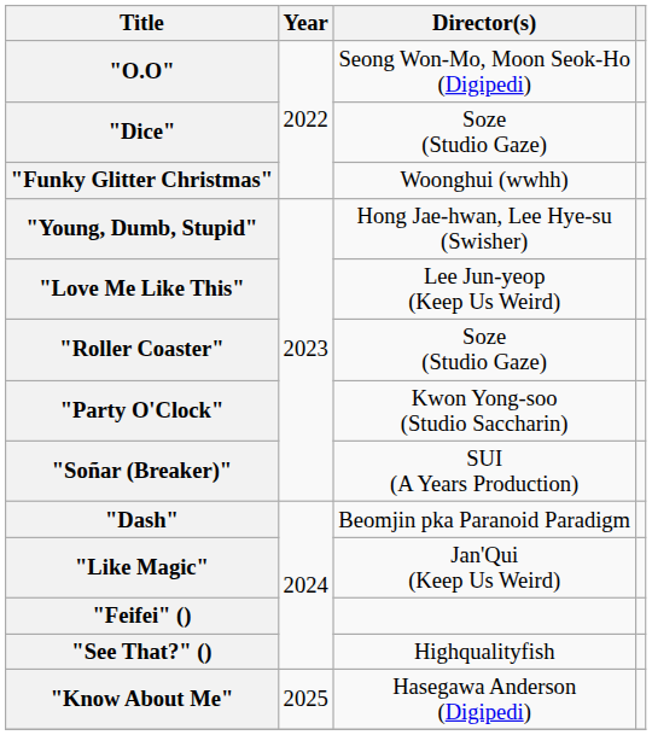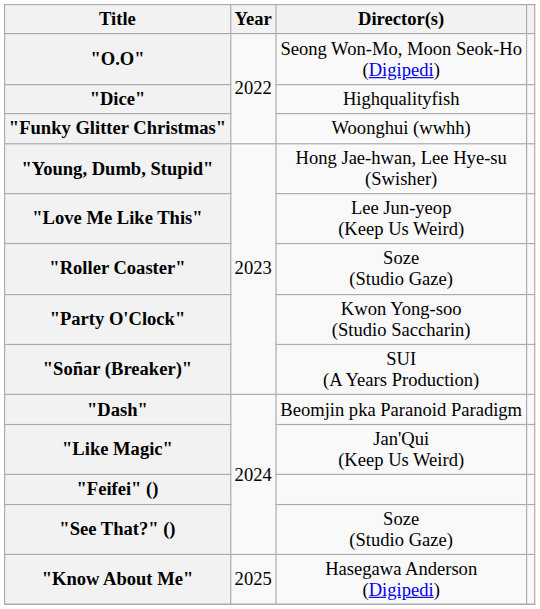"Dice" | Director(s): Soze (Studio Gaze) -> Highqualityfish
"See That?" () | Director(s): Highqualityfish -> Soze (Studio Gaze)
